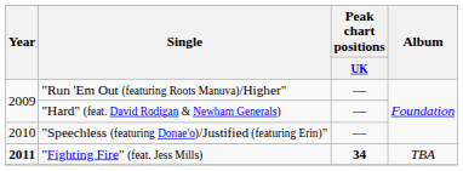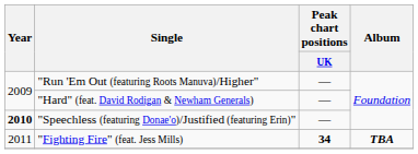"Speechless (featuring Donae'o)/Justified (featuring Erin)" | Year: normal -> bold
"Fighting Fire" (feat. Jess Mills) | Year: bold -> normal
"Fighting Fire" (feat. Jess Mills) | Album: normal -> bold
